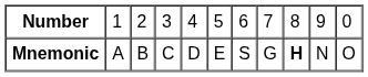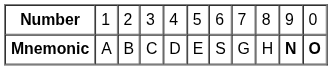Mnemonic | column 9: bold -> normal
Mnemonic | column 10: normal -> bold
Mnemonic | column 11: normal -> bold
